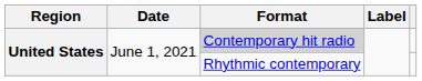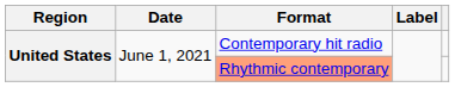Contemporary hit radio | Format: lightgrey background -> no background
Rhythmic contemporary | Format: no background -> lightsalmon background
